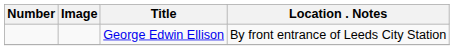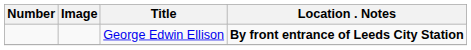George Edwin Ellison | Location . Notes: normal -> bold
